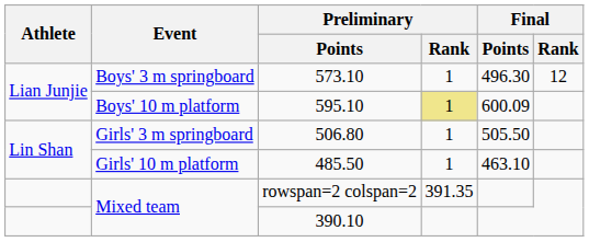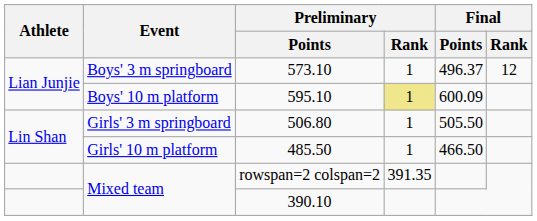573.10 | Final / Points: 496.30 -> 496.37
485.50 | Final / Points: 463.10 -> 466.50
